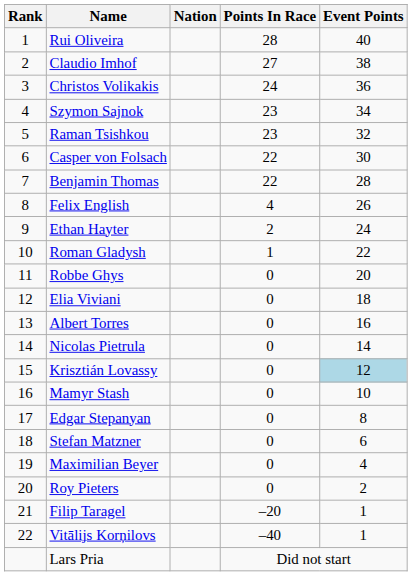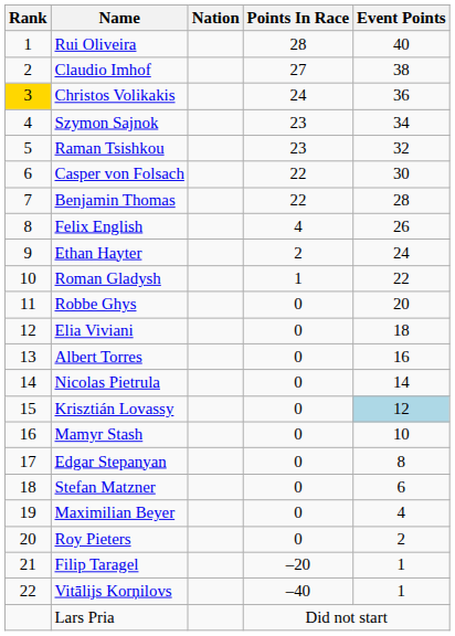Christos Volikakis | Rank: no background -> gold background
